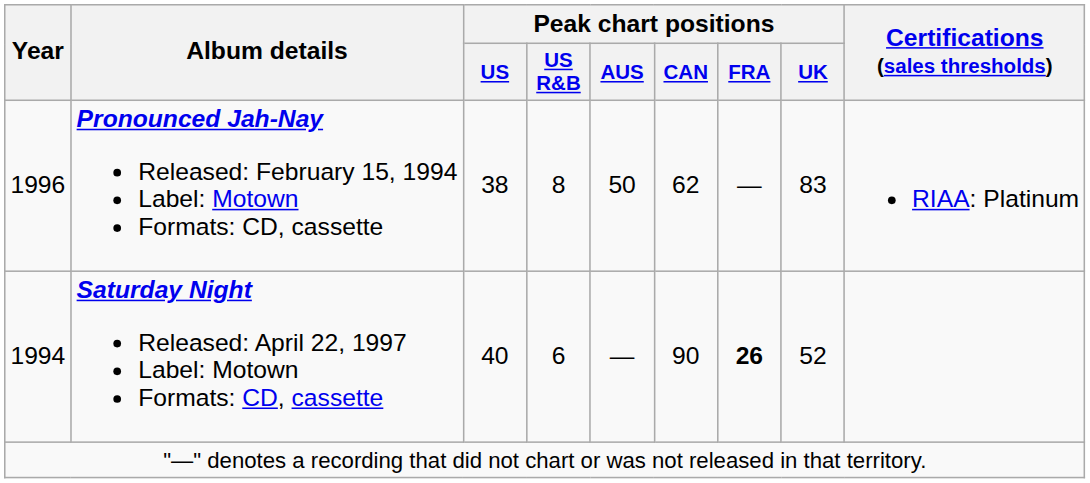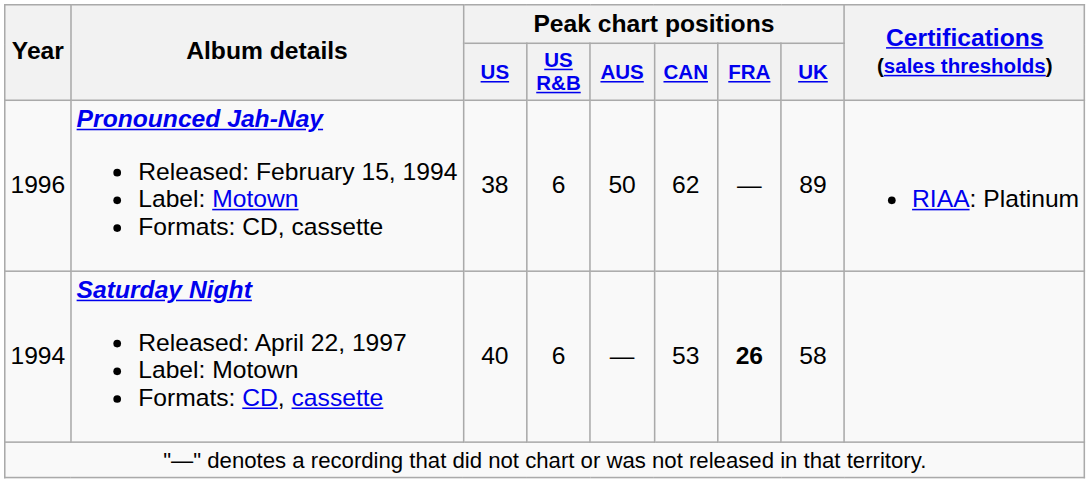row 3 | Peak chart positions / US R&B: 8 -> 6
row 3 | Peak chart positions / UK: 83 -> 89
row 4 | Peak chart positions / CAN: 90 -> 53
row 4 | Peak chart positions / UK: 52 -> 58
